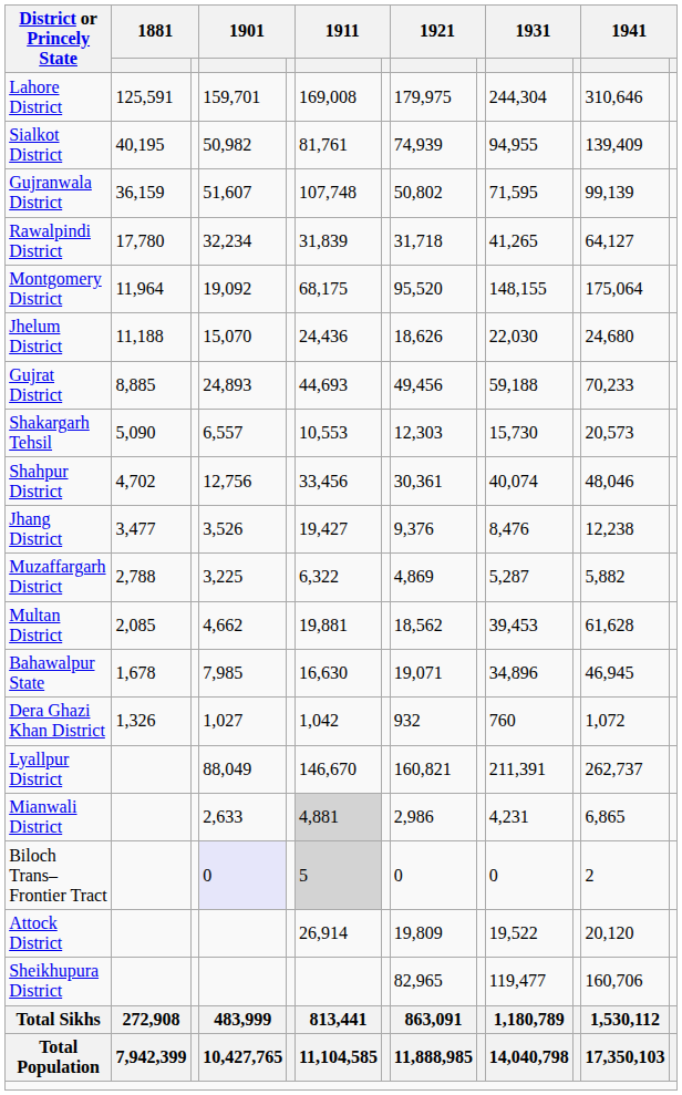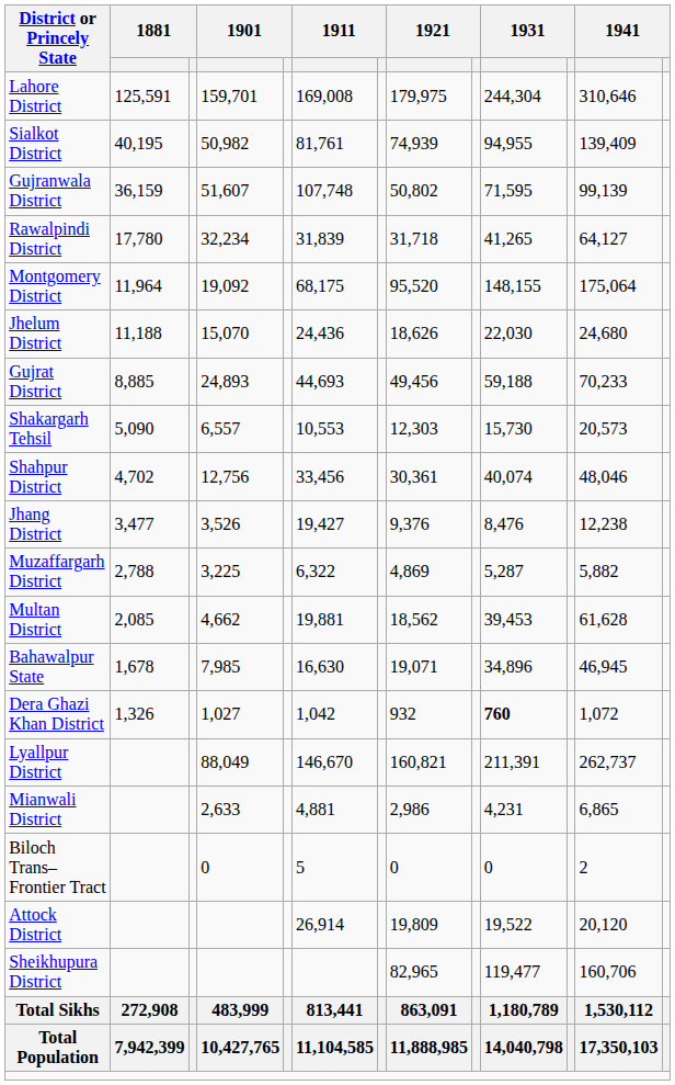Dera Ghazi Khan District | column 10: normal -> bold
Mianwali District | column 6: lightgrey background -> no background
Biloch Trans–Frontier Tract | column 4: lavender background -> no background
Biloch Trans–Frontier Tract | column 6: lightgrey background -> no background
